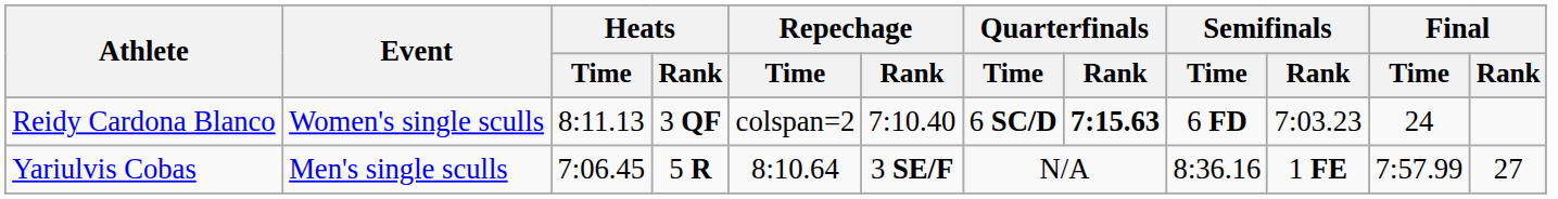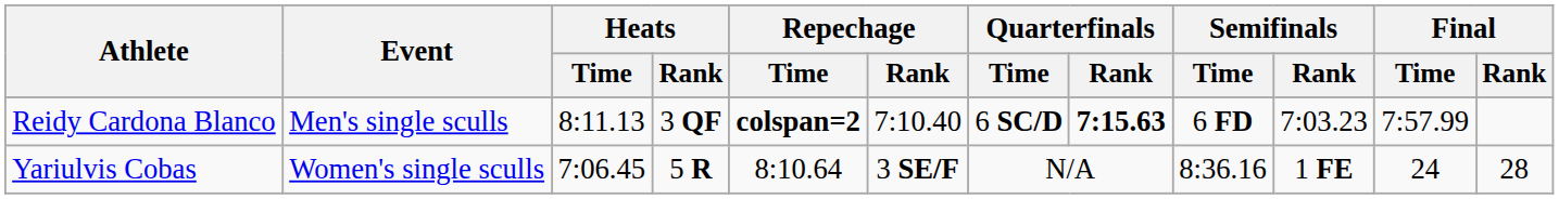Reidy Cardona Blanco | Event: Women's single sculls -> Men's single sculls
Reidy Cardona Blanco | Repechage / Time: normal -> bold
Reidy Cardona Blanco | Final / Time: 24 -> 7:57.99
Yariulvis Cobas | Event: Men's single sculls -> Women's single sculls
Yariulvis Cobas | Final / Time: 7:57.99 -> 24
Yariulvis Cobas | Final / Rank: 27 -> 28
